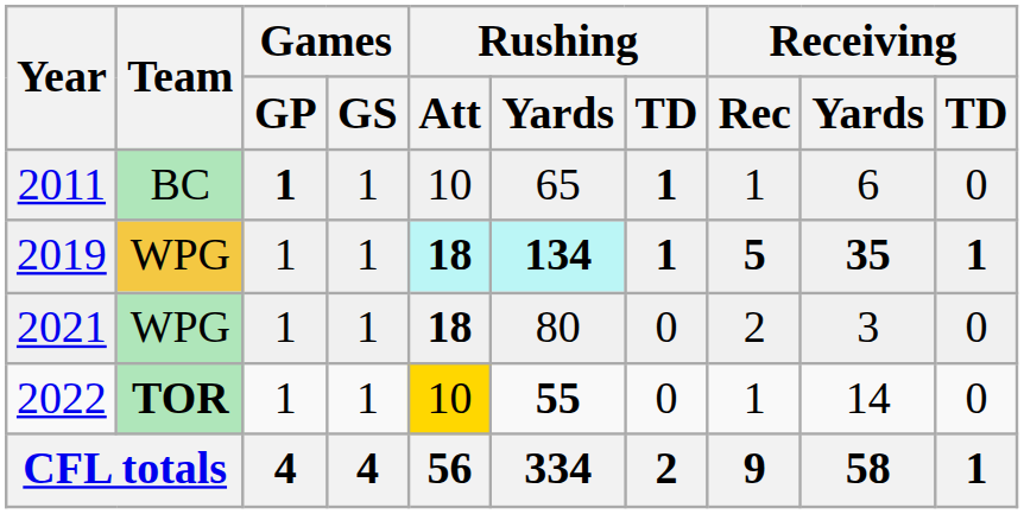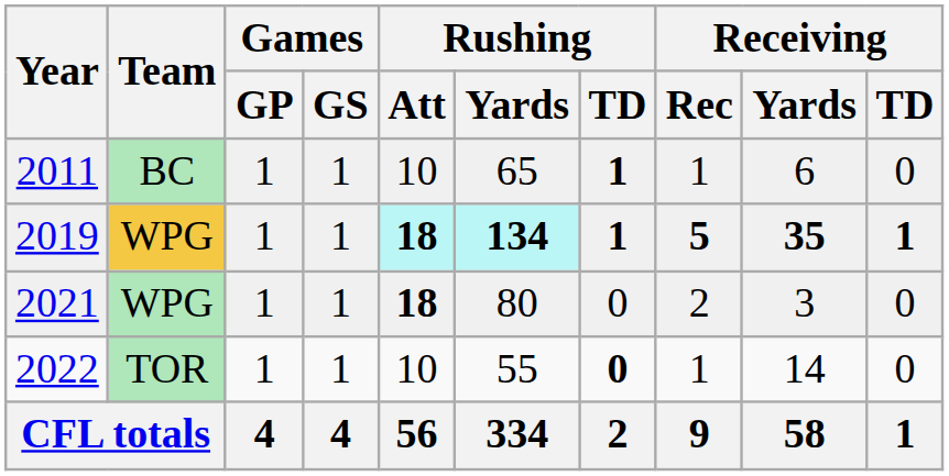2011 | Games / GP: bold -> normal
2022 | Team: bold -> normal
2022 | Rushing / Att: gold background -> no background
2022 | Rushing / Yards: bold -> normal
2022 | Rushing / TD: normal -> bold
